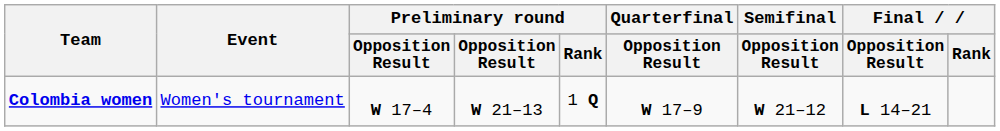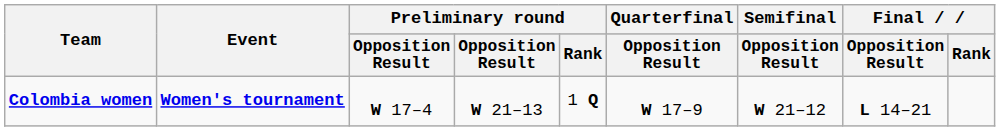Colombia women | Event: normal -> bold
